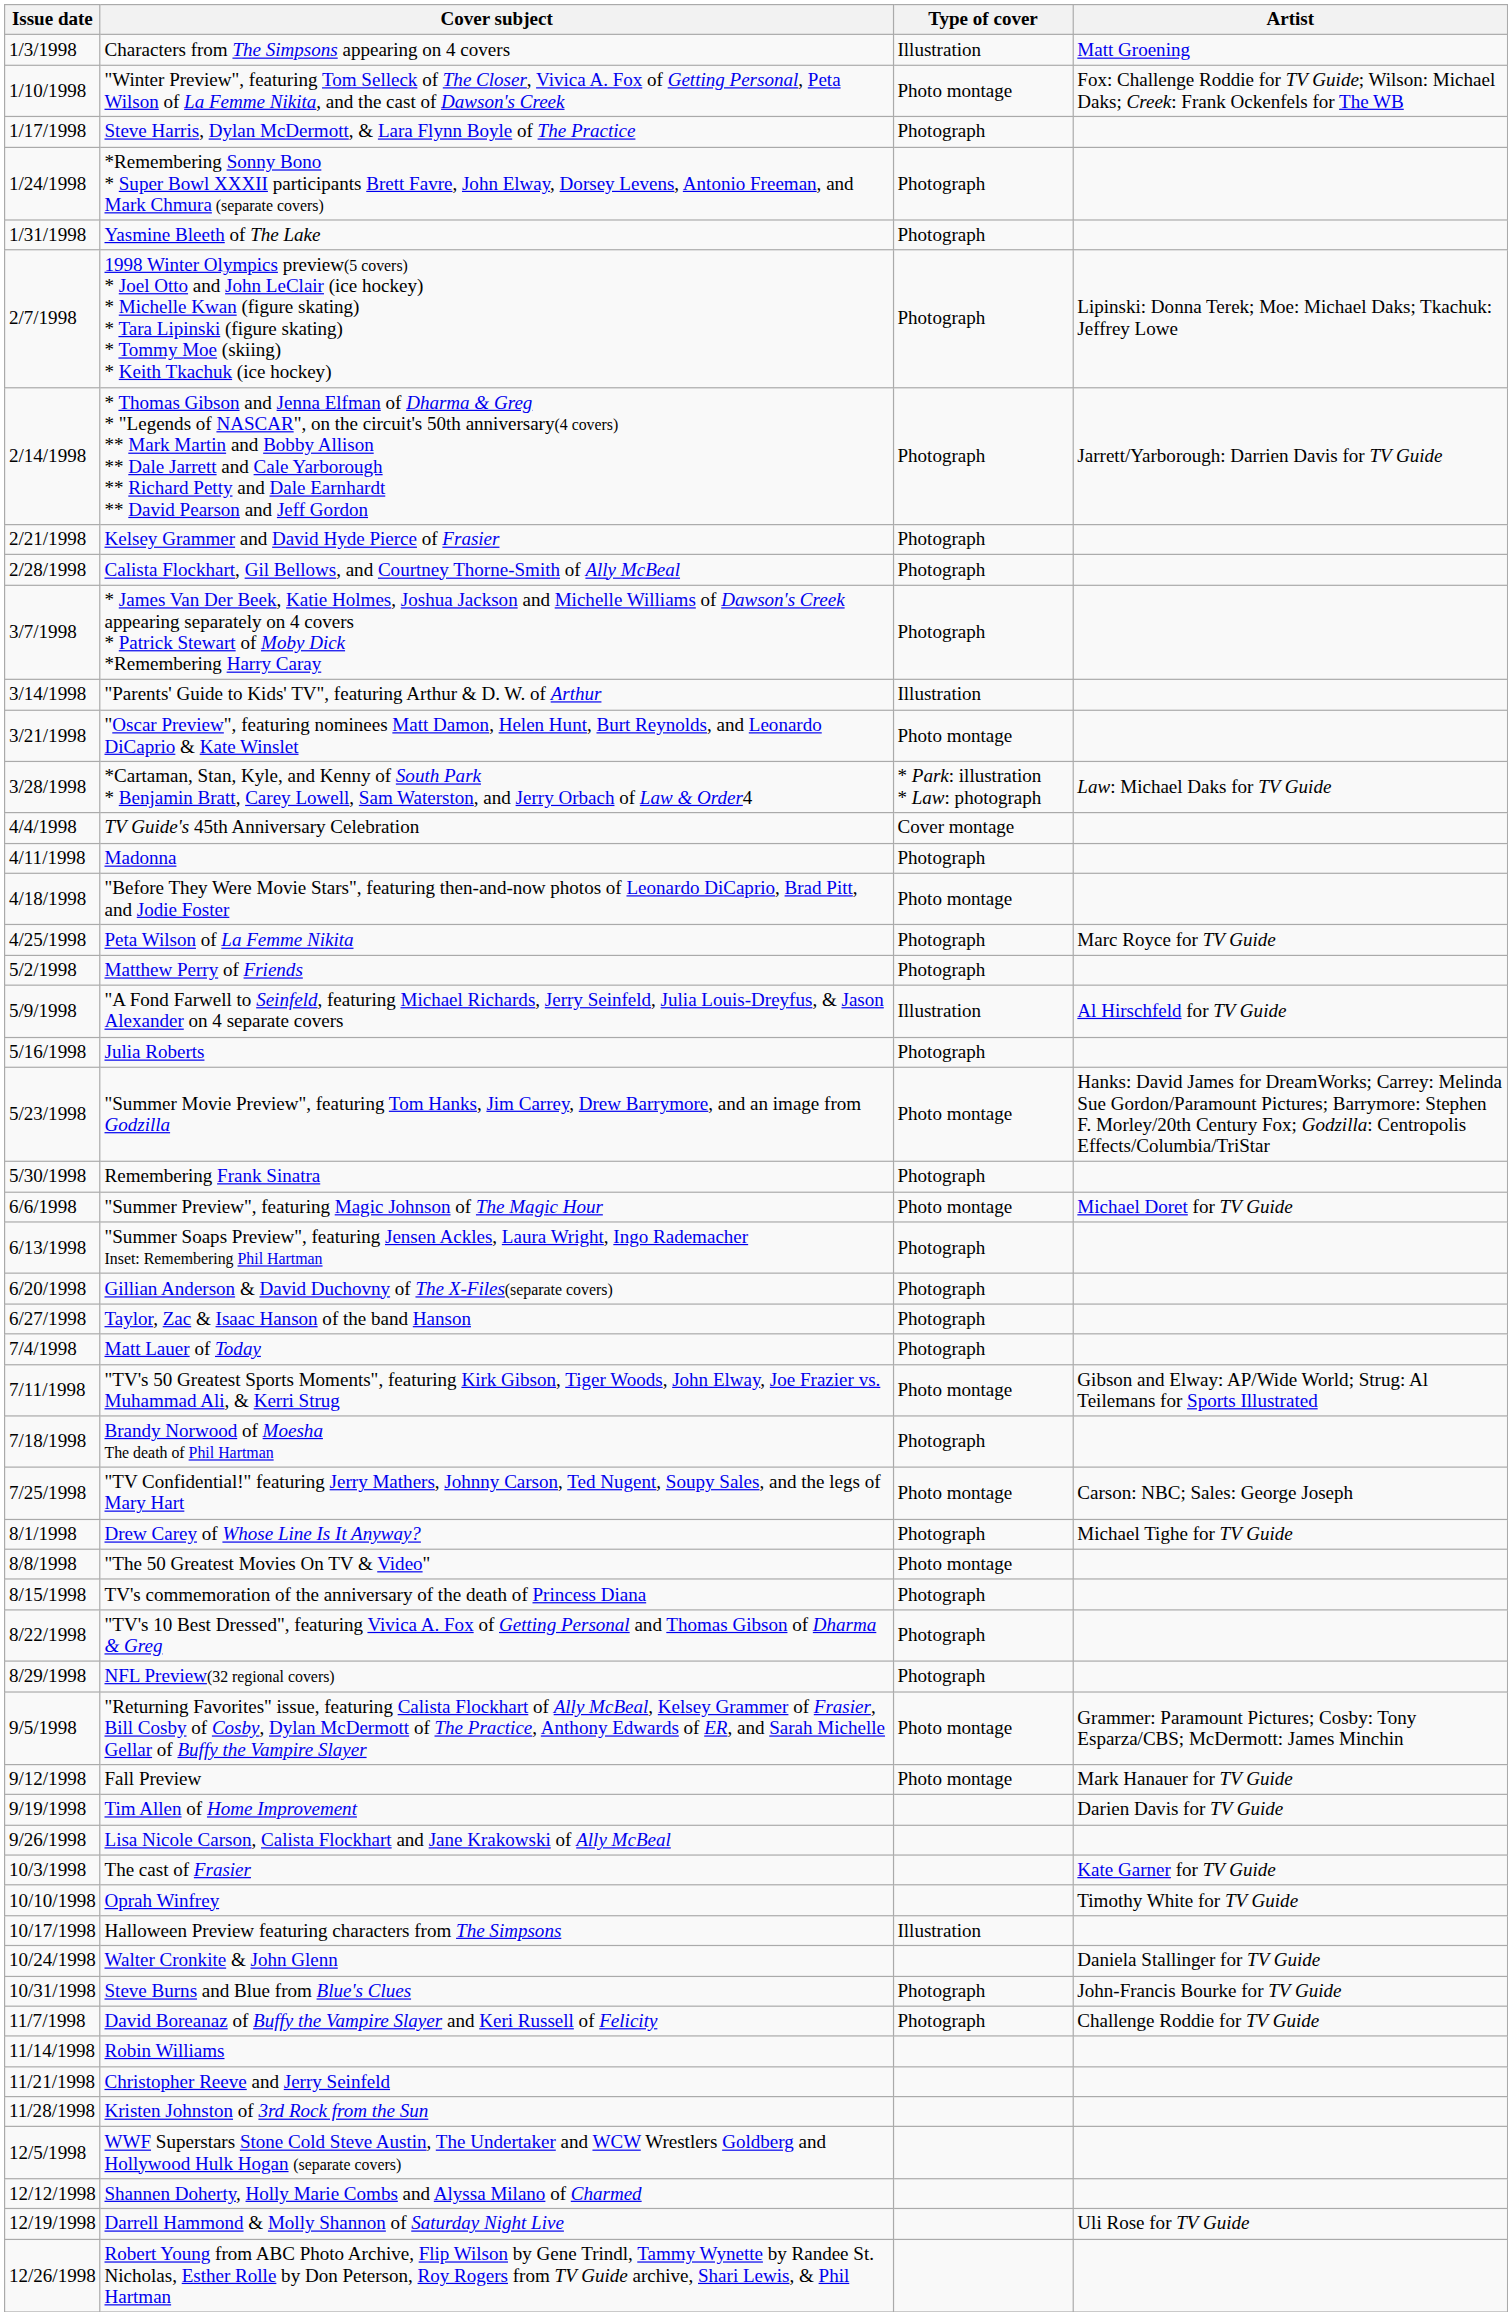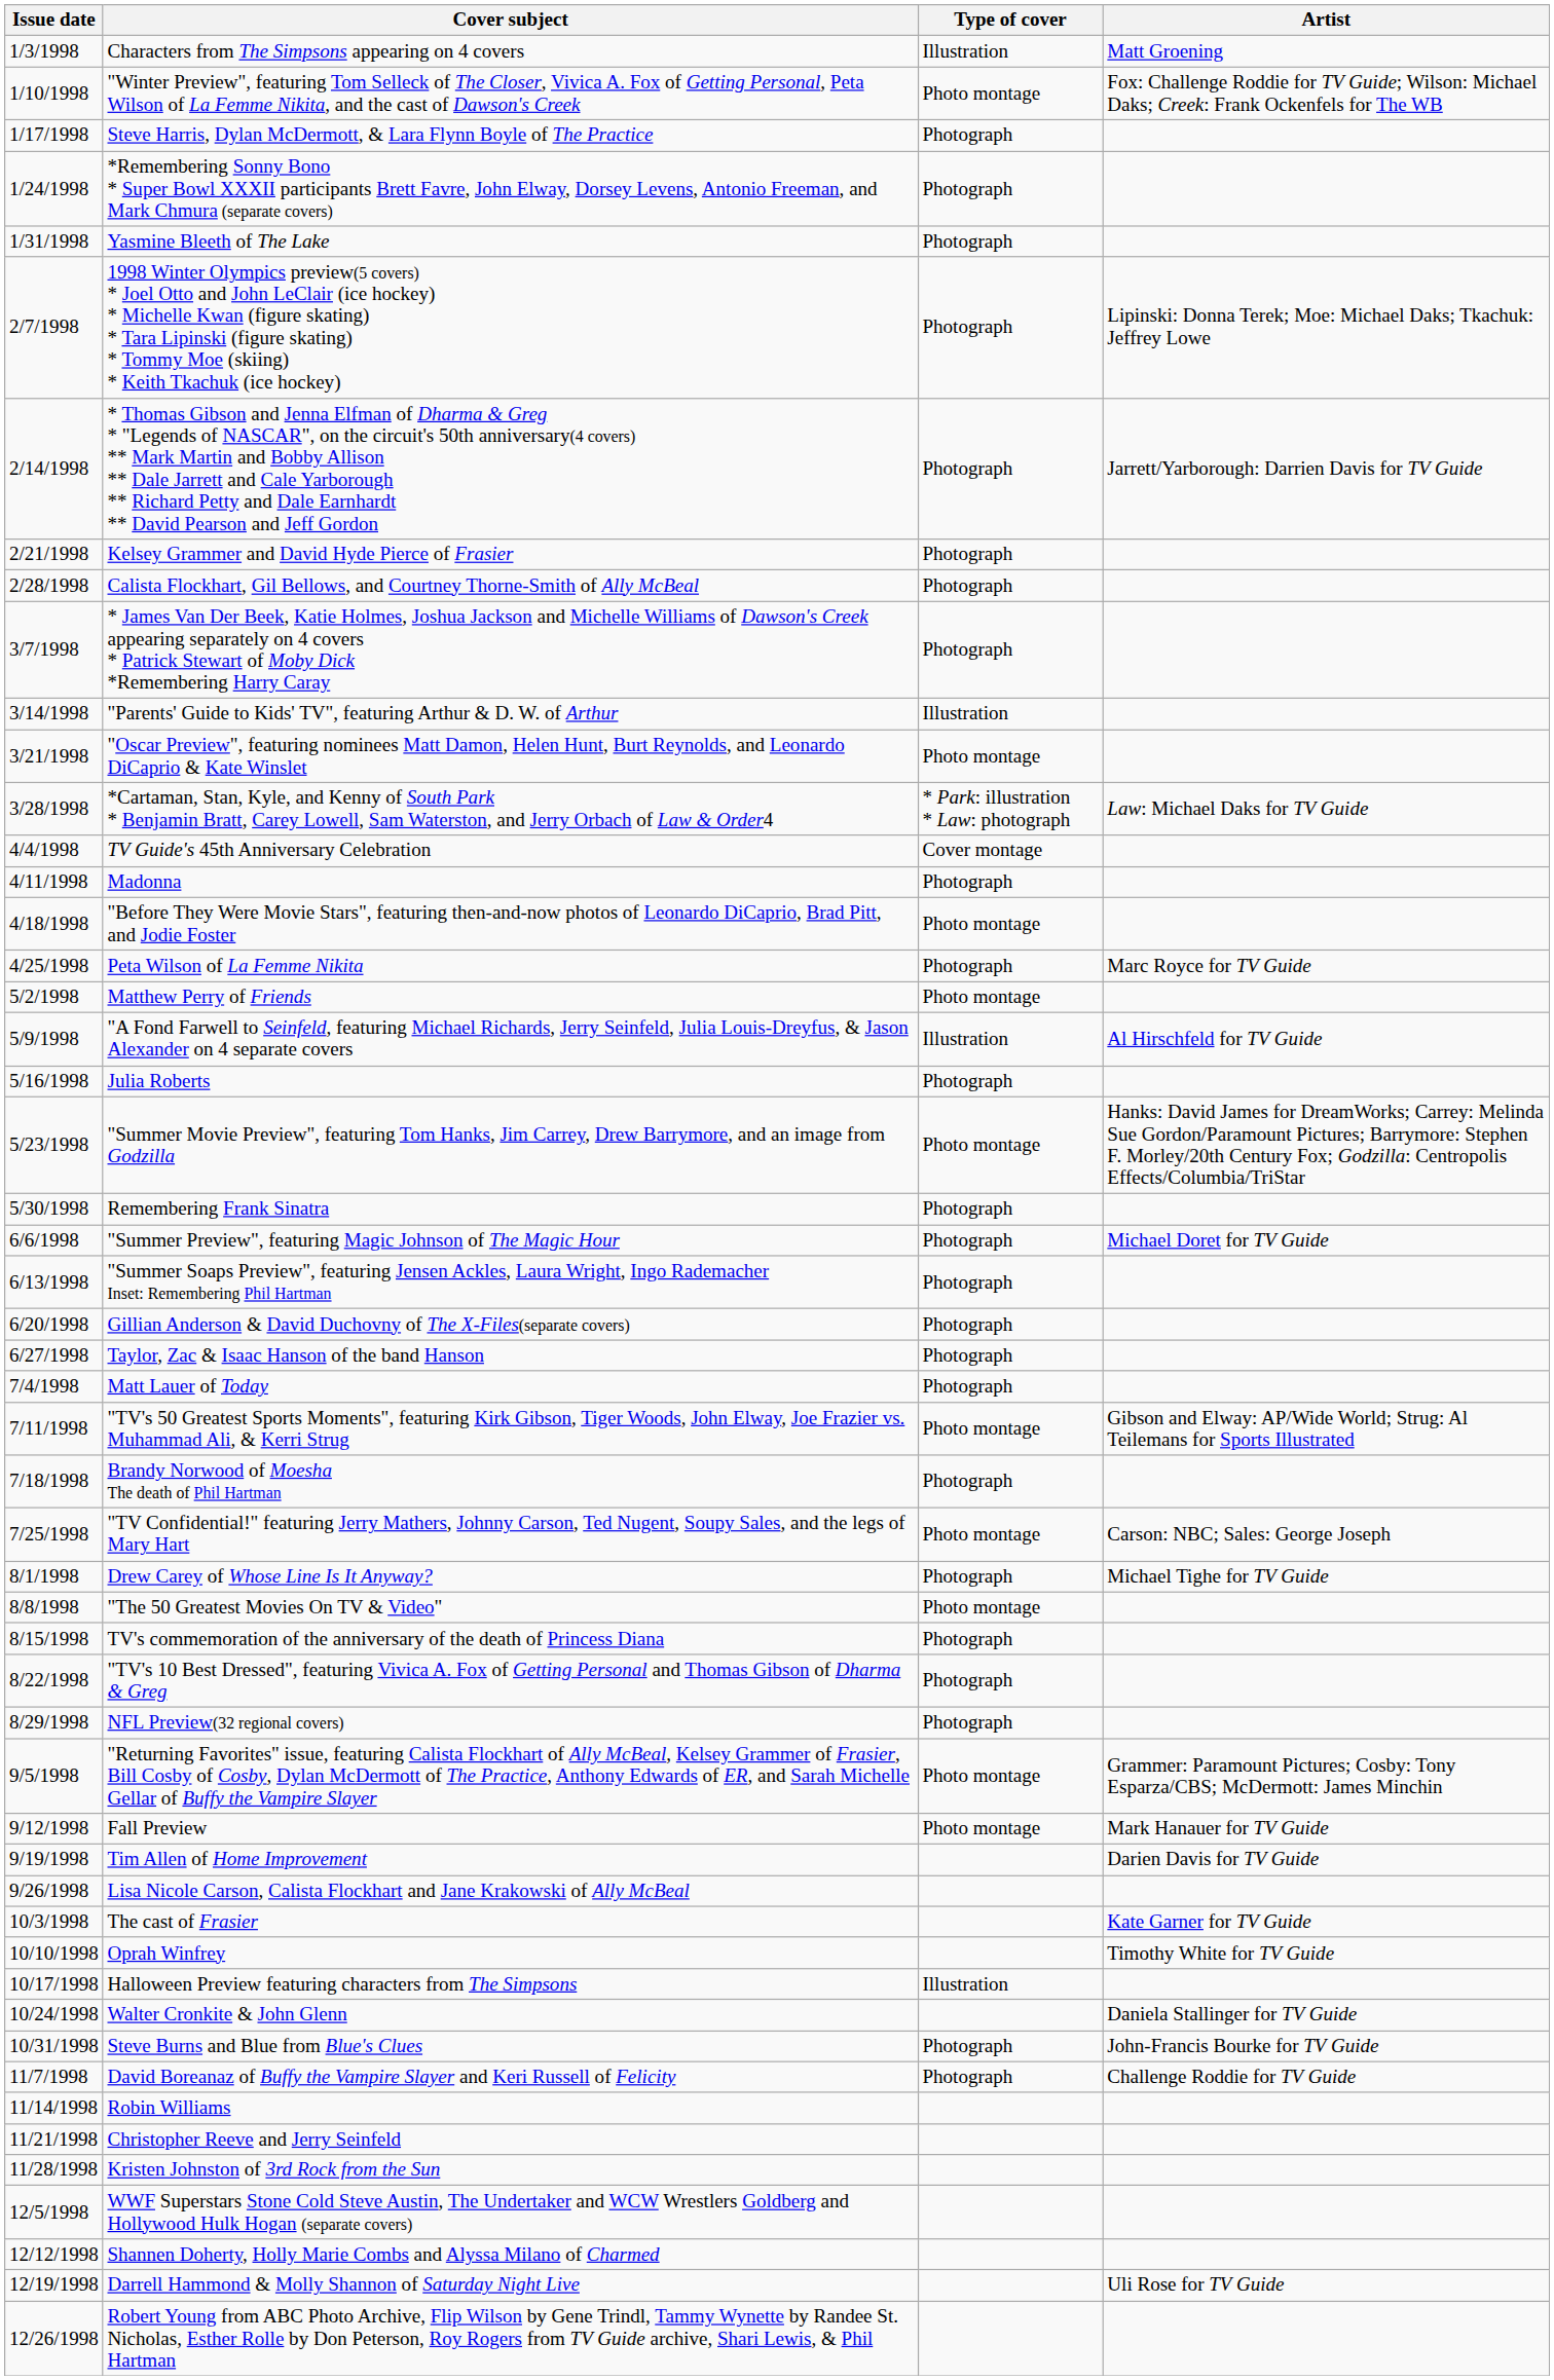Matthew Perry of Friends | Type of cover: Photograph -> Photo montage
"Summer Preview", featuring Magic Johnson of The Magic Hour | Type of cover: Photo montage -> Photograph
